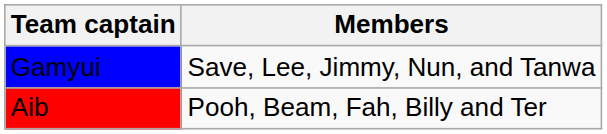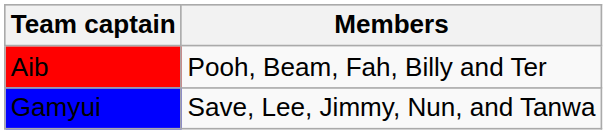rows swapped: Aib <-> Gamyui
